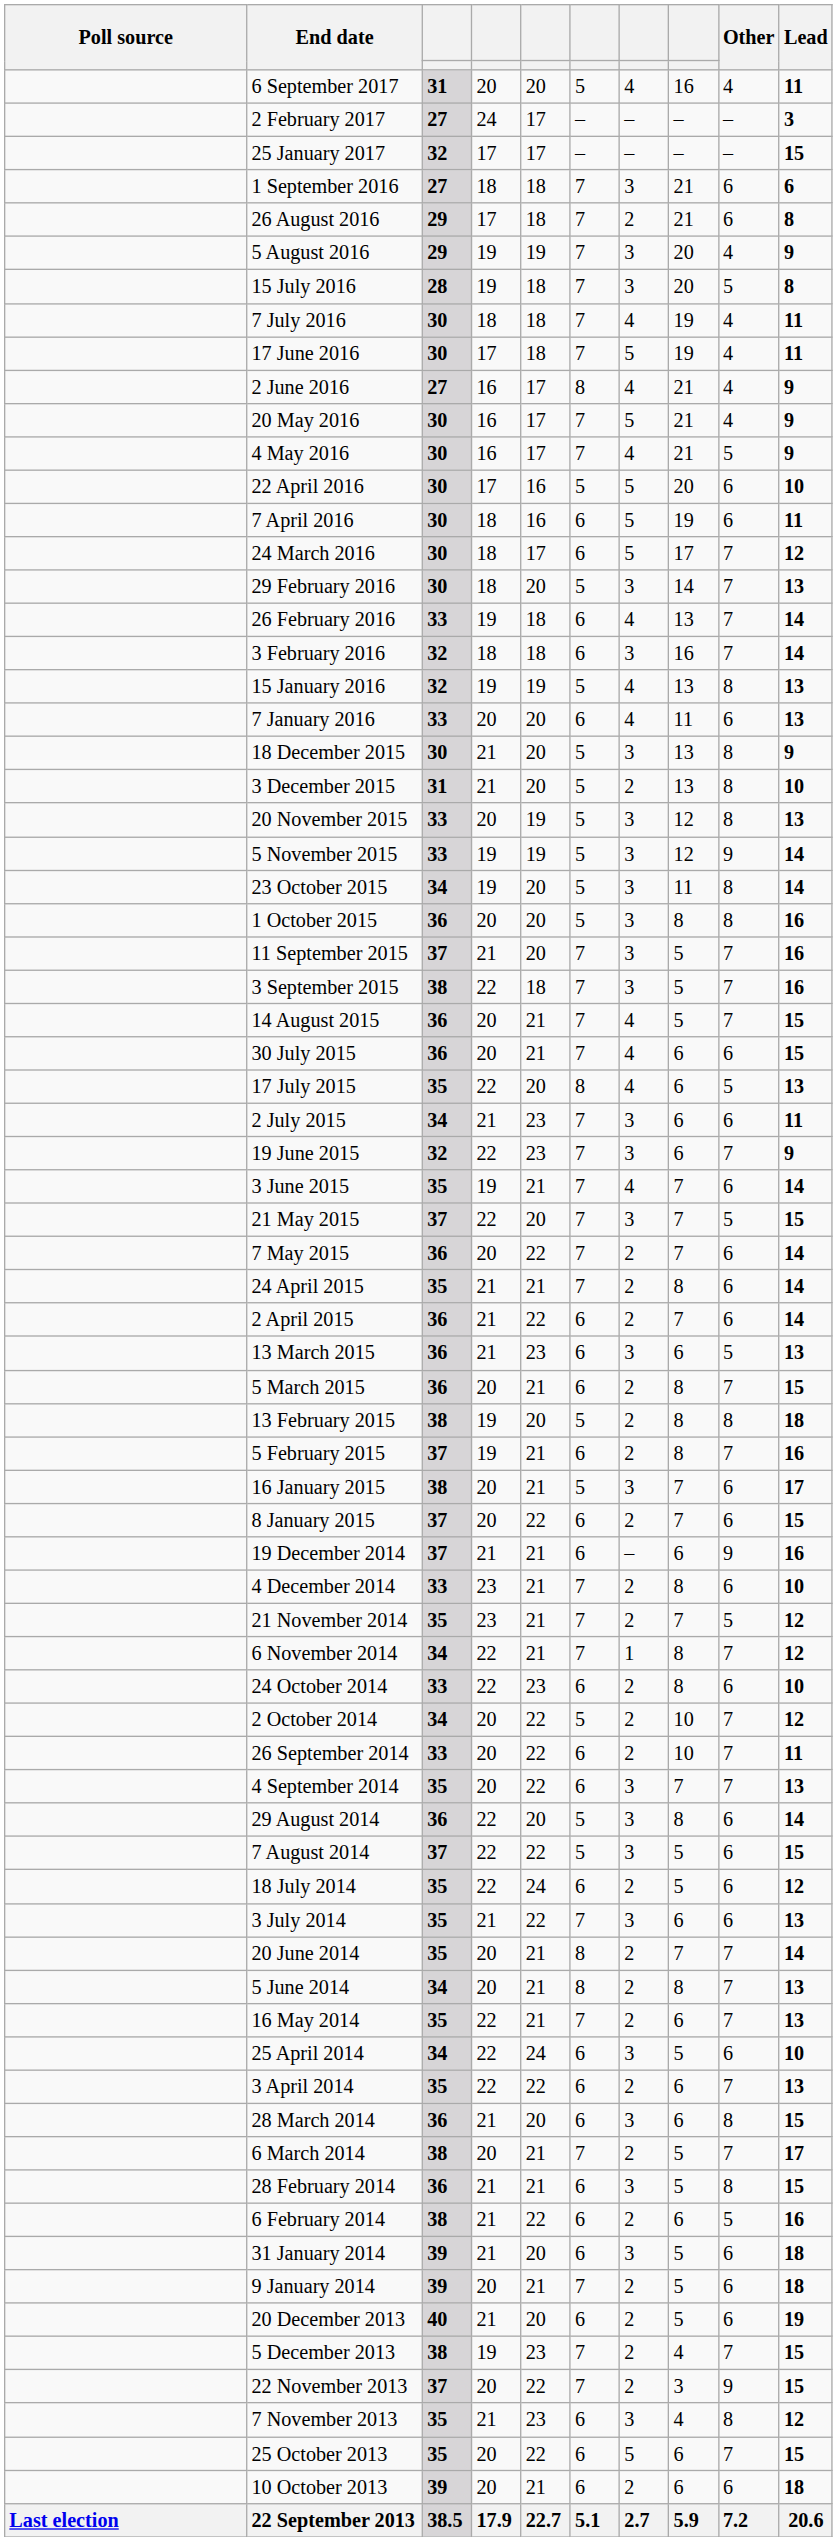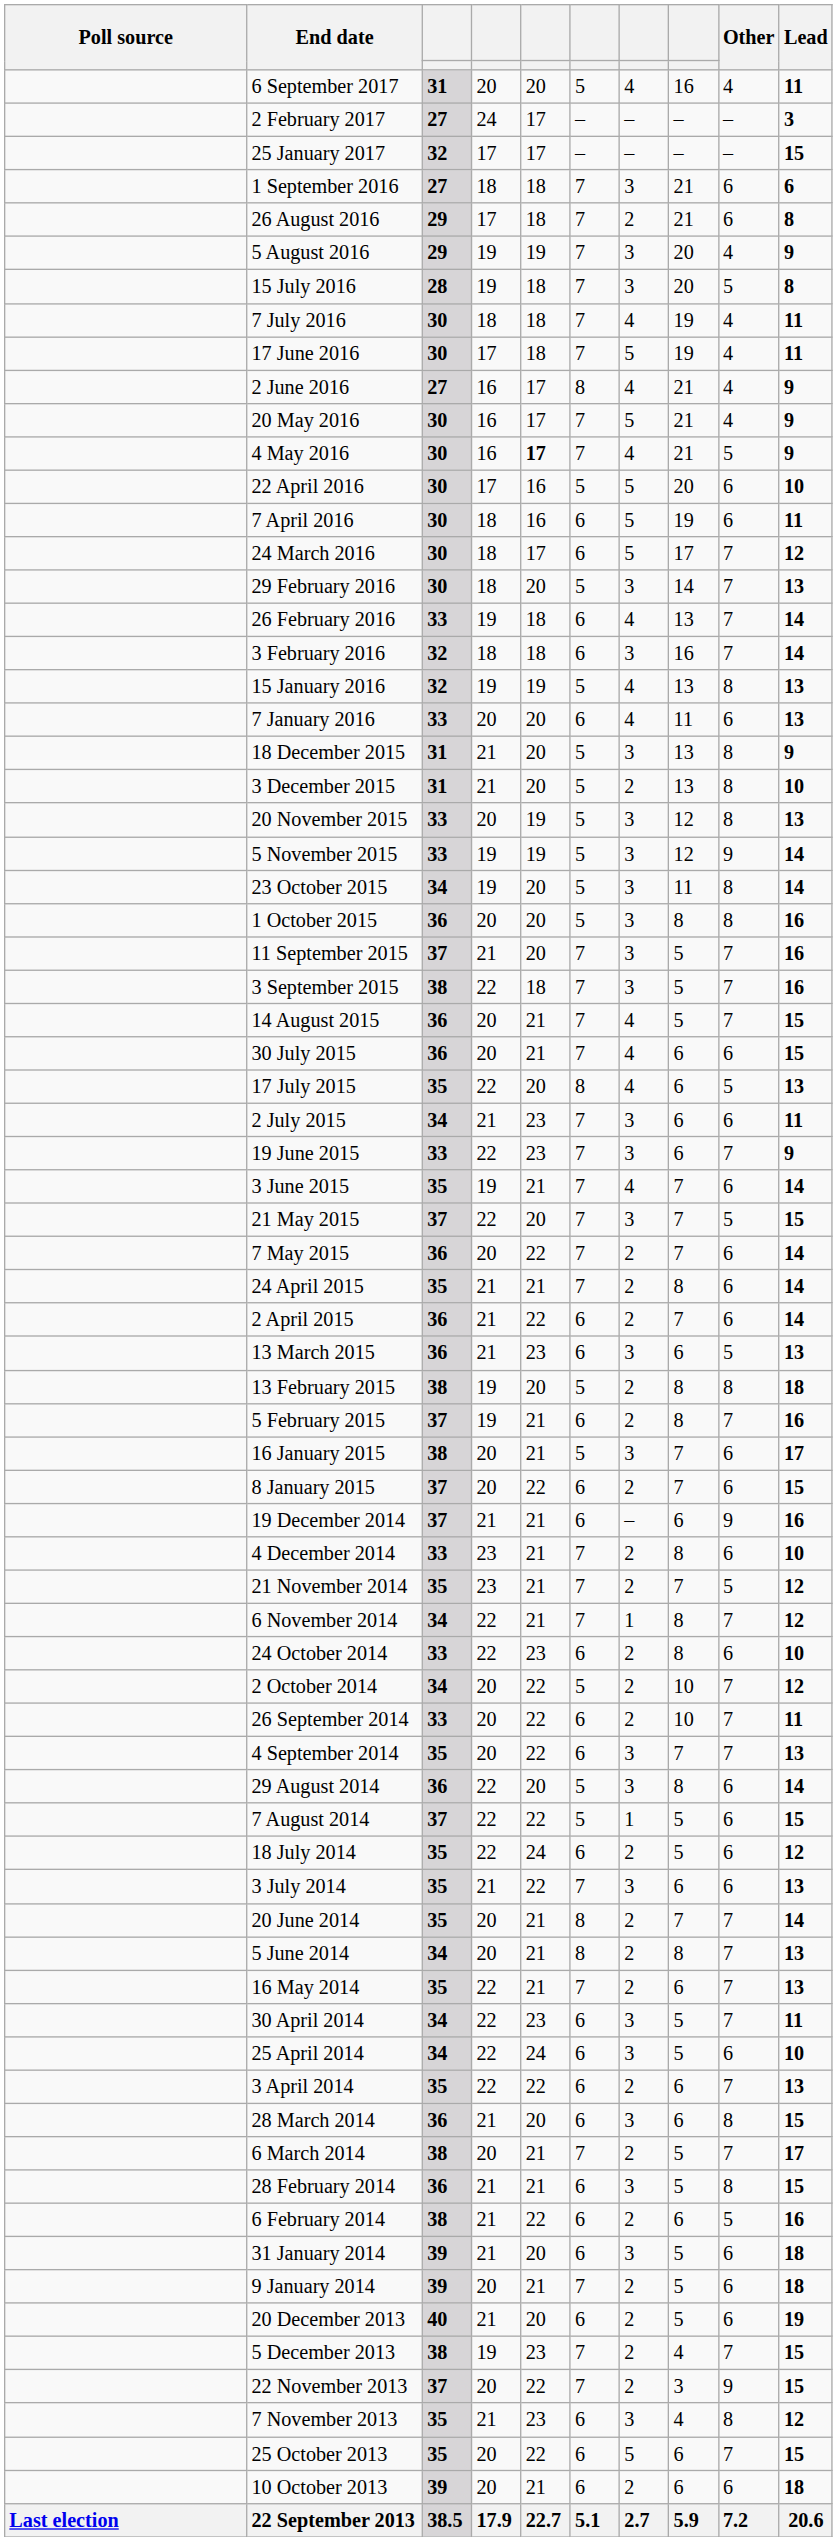4 May 2016 | column 5: normal -> bold
18 December 2015 | column 3: 30 -> 31
19 June 2015 | column 3: 32 -> 33
- row: 5 March 2015 | 36 | 20 | 21 | 6 | 2 | 8 | 7 | 15
7 August 2014 | column 7: 3 -> 1
+ row: 30 April 2014 | 34 | 22 | 23 | 6 | 3 | 5 | 7 | 11
